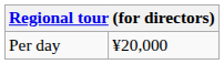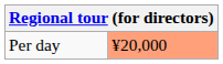Per day | column 2: no background -> lightsalmon background
